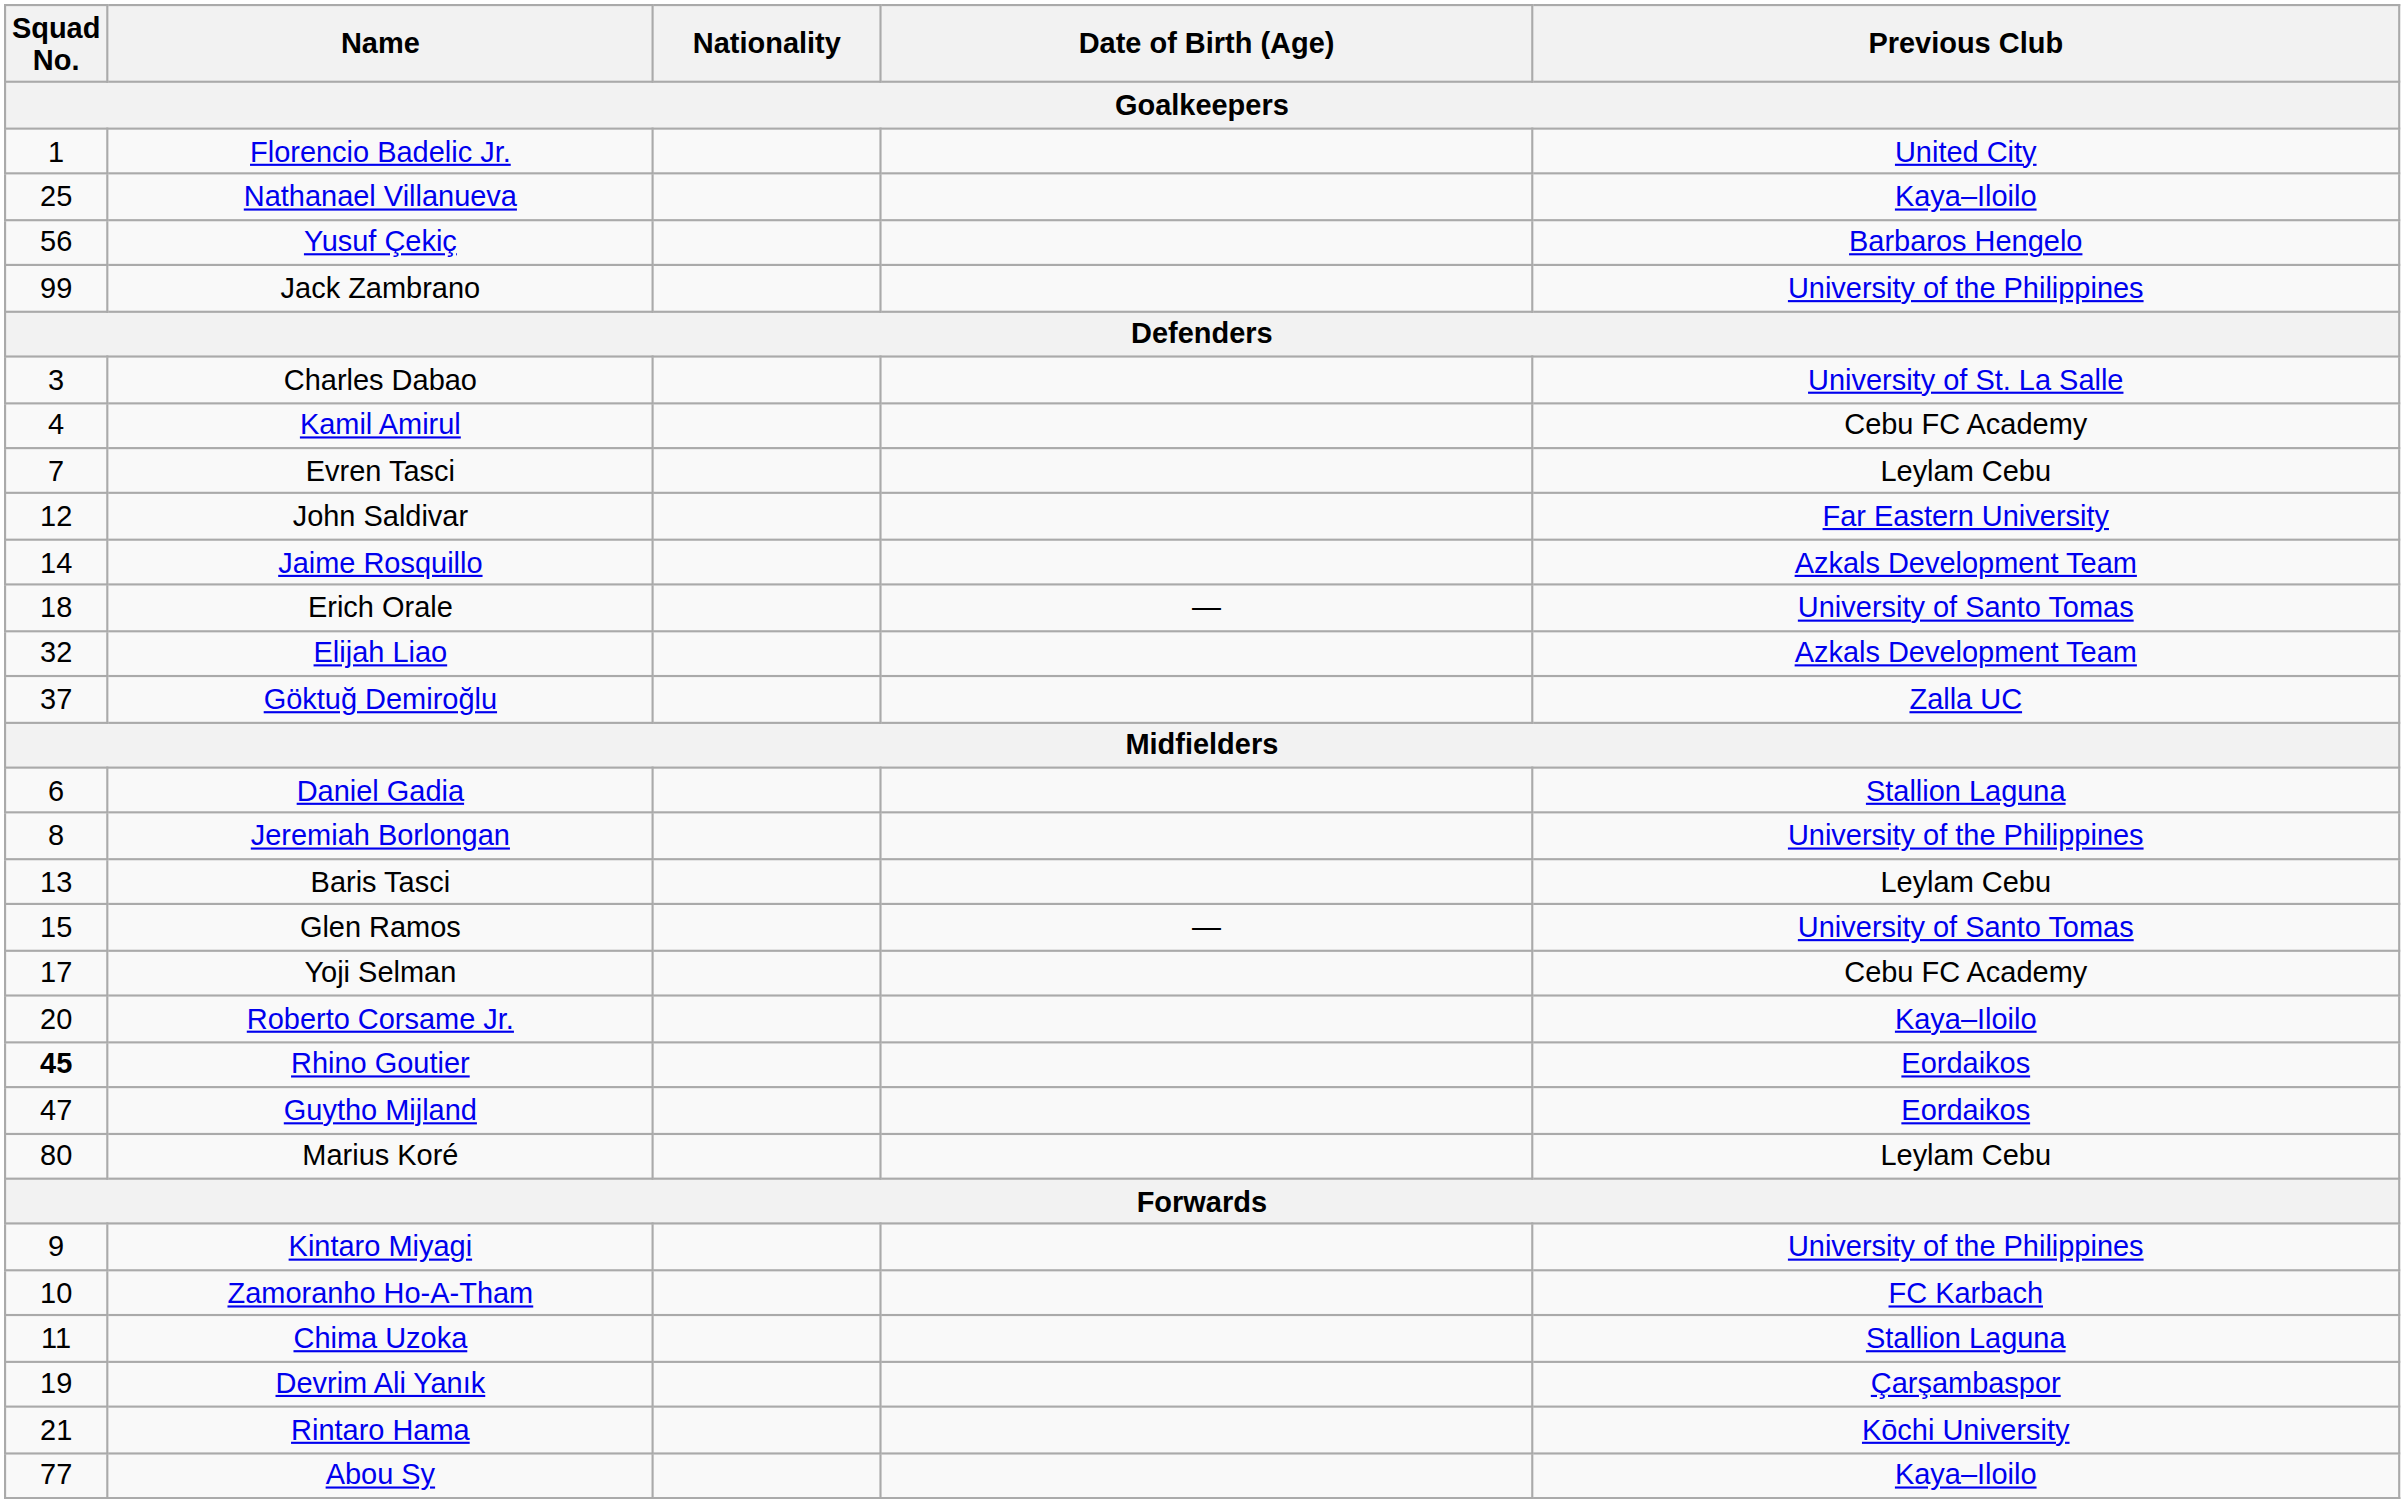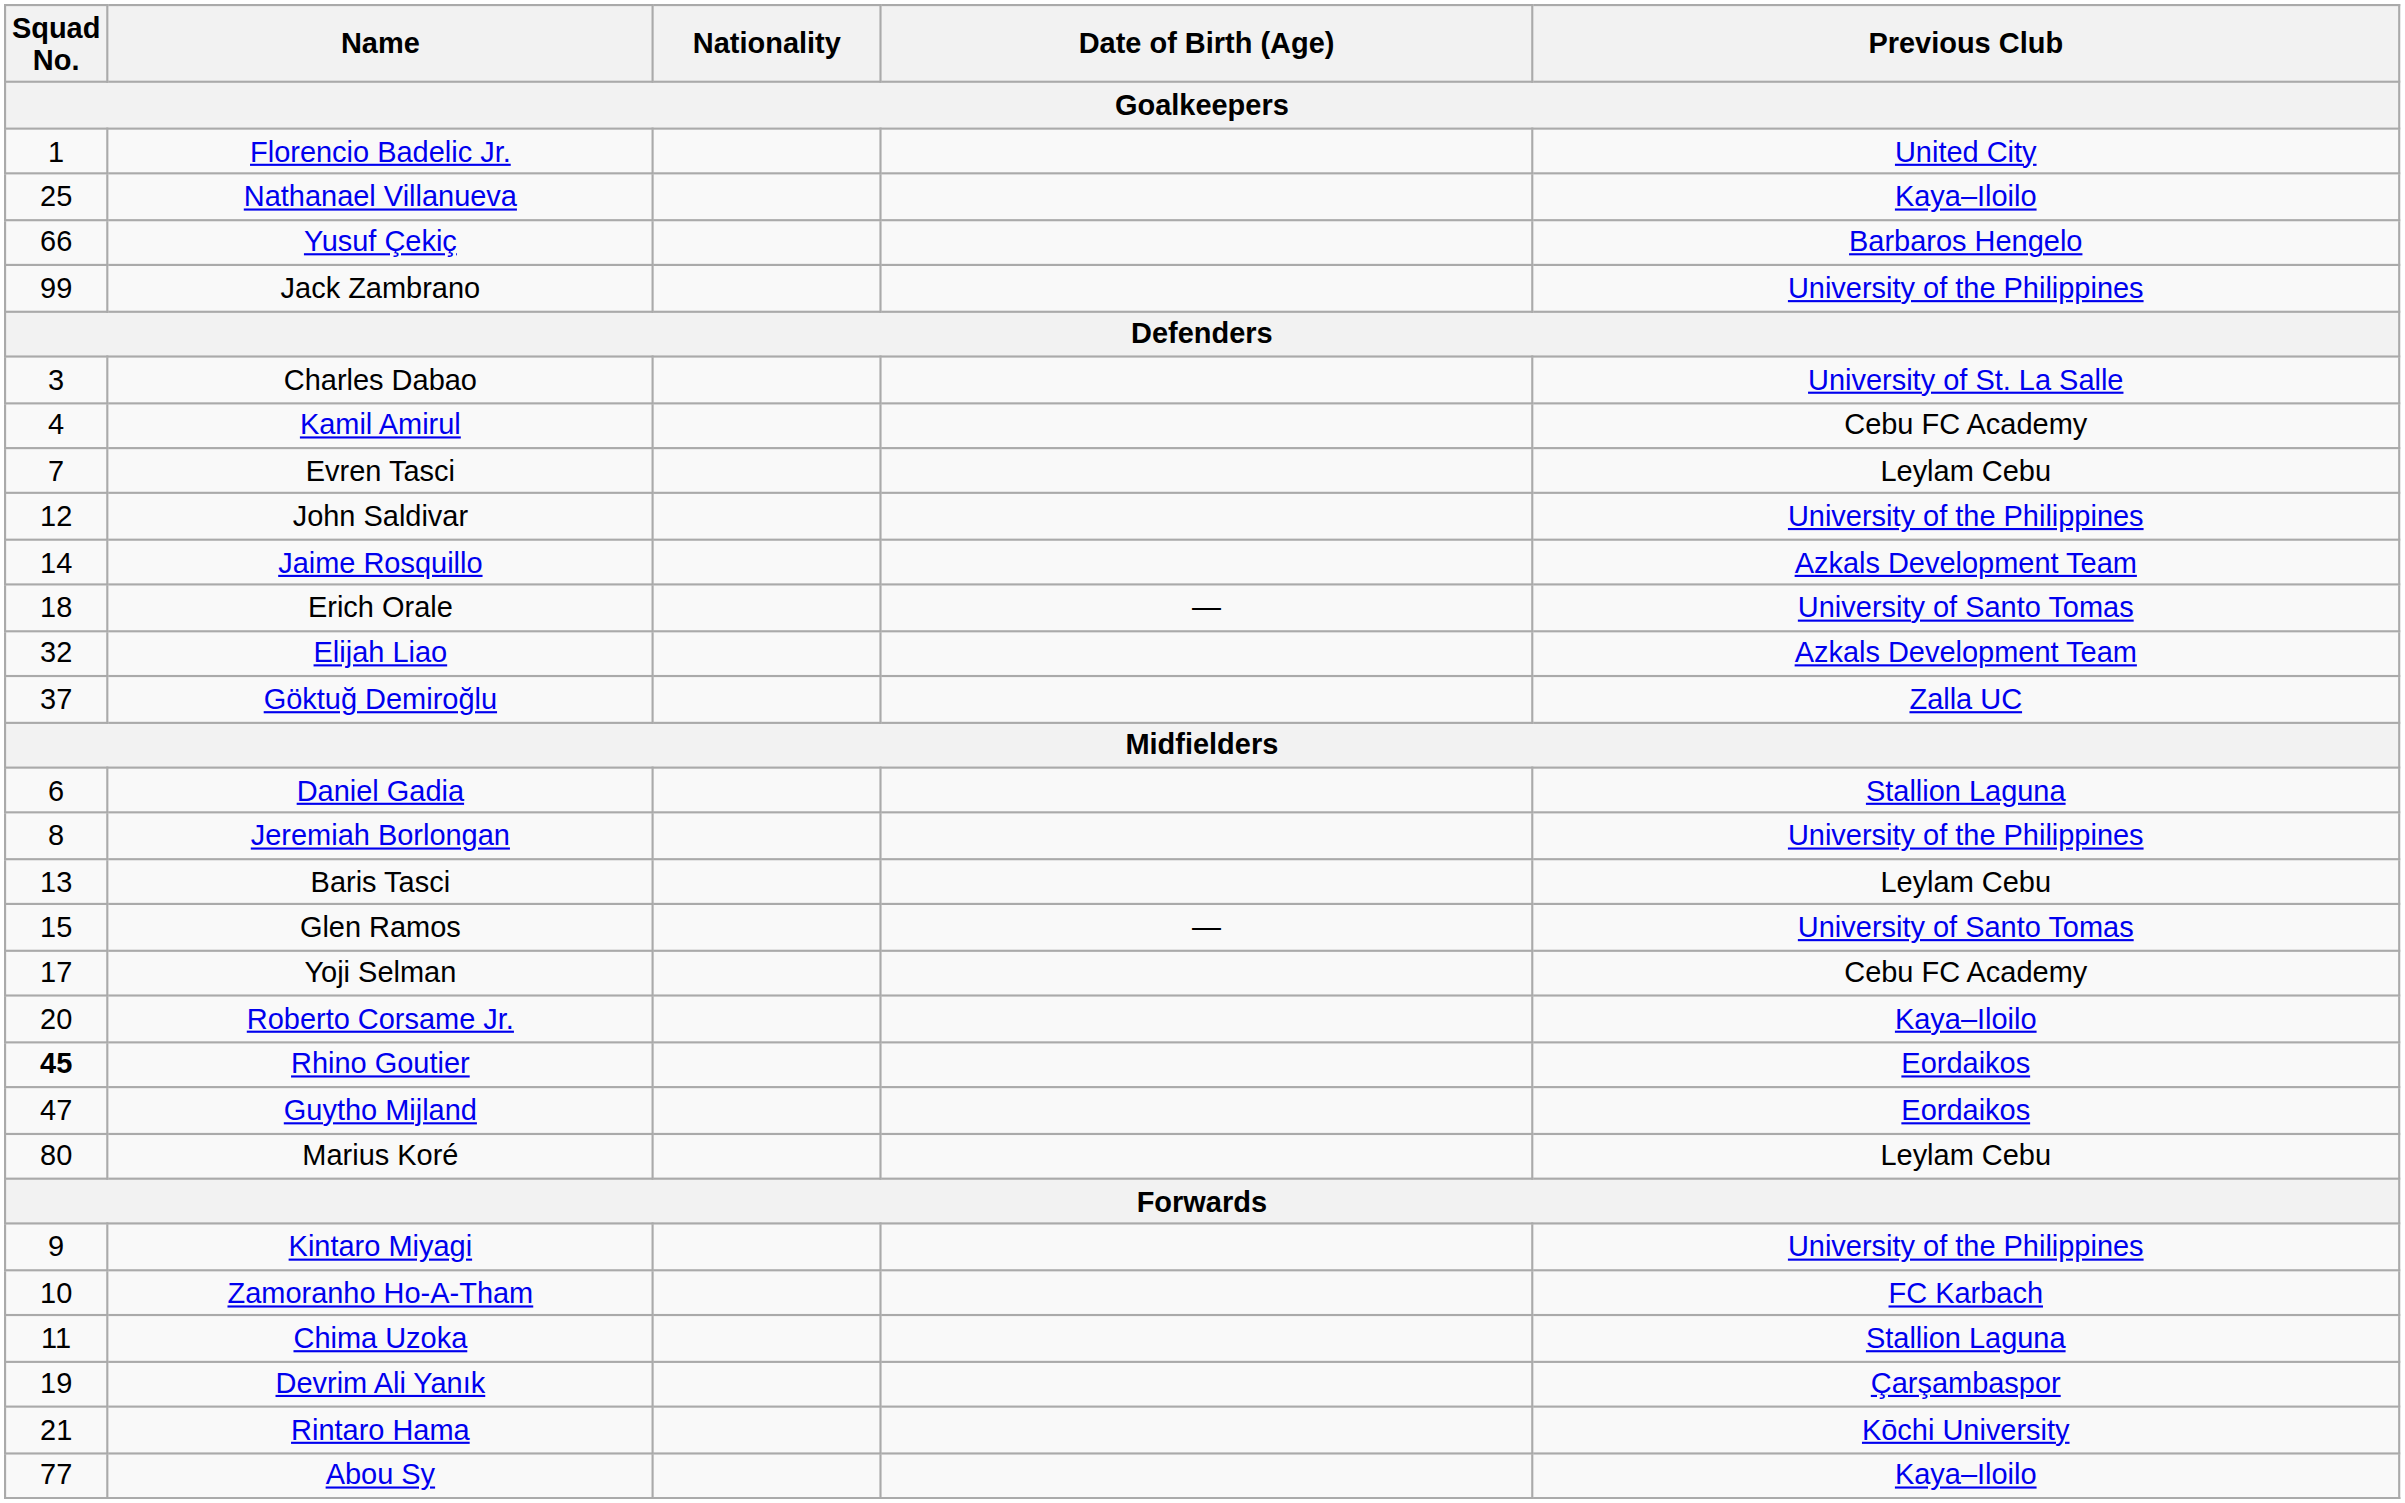Yusuf Çekiç | Squad No.: 56 -> 66
John Saldivar | Previous Club: Far Eastern University -> University of the Philippines
